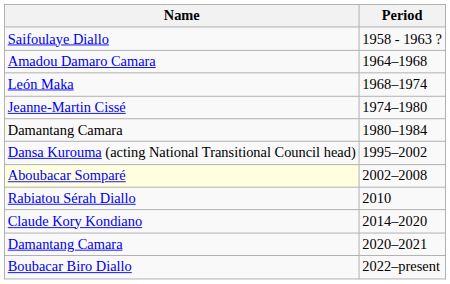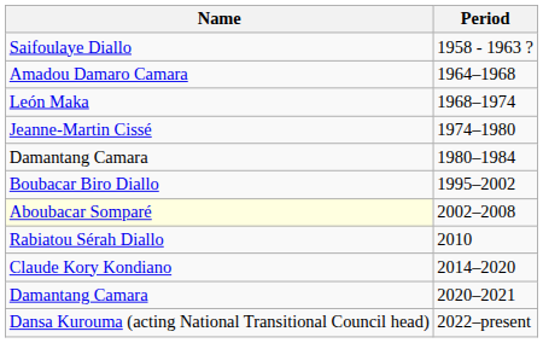row 7 | Name: Dansa Kurouma (acting National Transitional Council head) -> Boubacar Biro Diallo
row 12 | Name: Boubacar Biro Diallo -> Dansa Kurouma (acting National Transitional Council head)
